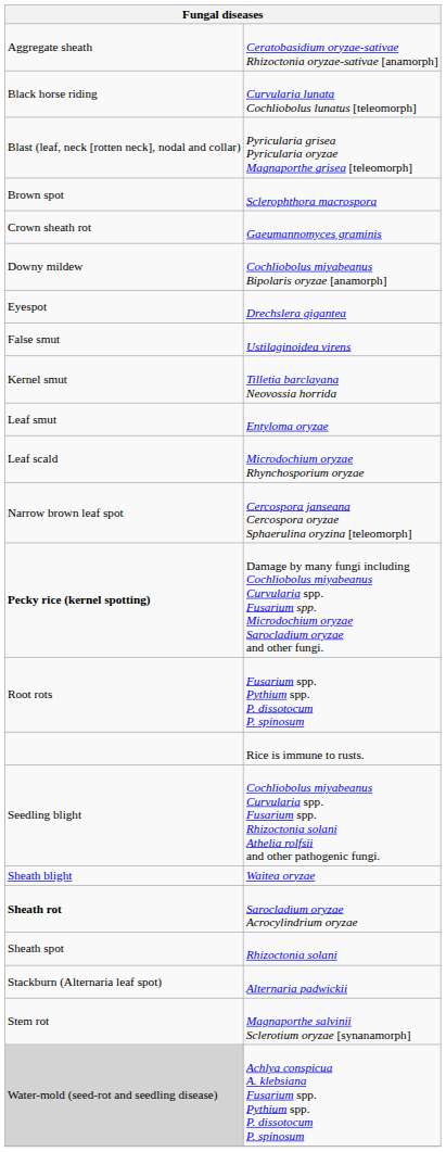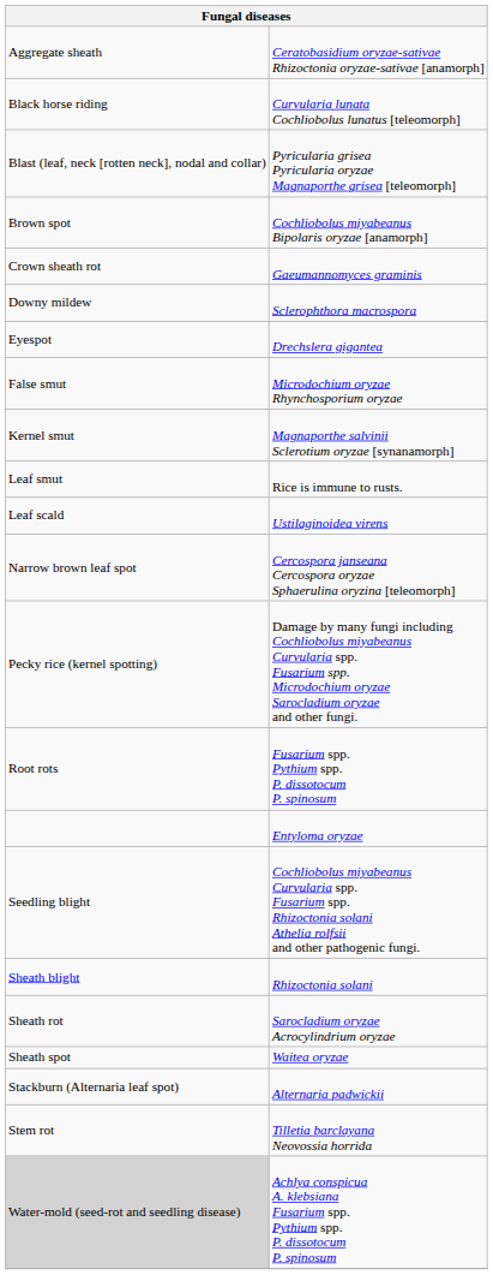row 5 | column 2: Sclerophthora macrospora -> Cochliobolus miyabeanus Bipolaris oryzae [anamorph]
row 7 | column 2: Cochliobolus miyabeanus Bipolaris oryzae [anamorph] -> Sclerophthora macrospora
row 9 | column 2: Ustilaginoidea virens -> Microdochium oryzae Rhynchosporium oryzae
row 10 | column 2: Tilletia barclayana Neovossia horrida -> Magnaporthe salvinii Sclerotium oryzae [synanamorph]
row 11 | column 2: Entyloma oryzae -> Rice is immune to rusts.
row 12 | column 2: Microdochium oryzae Rhynchosporium oryzae -> Ustilaginoidea virens
row 14 | column 1: bold -> normal
row 16 | column 2: Rice is immune to rusts. -> Entyloma oryzae
row 18 | column 2: Waitea oryzae -> Rhizoctonia solani
row 19 | column 1: bold -> normal
row 20 | column 2: Rhizoctonia solani -> Waitea oryzae
row 22 | column 2: Magnaporthe salvinii Sclerotium oryzae [synanamorph] -> Tilletia barclayana Neovossia horrida
